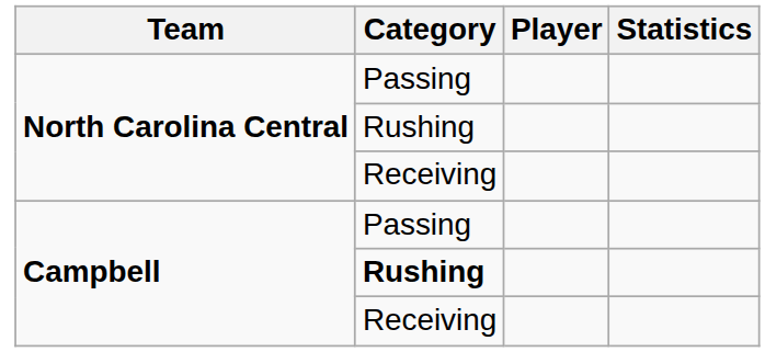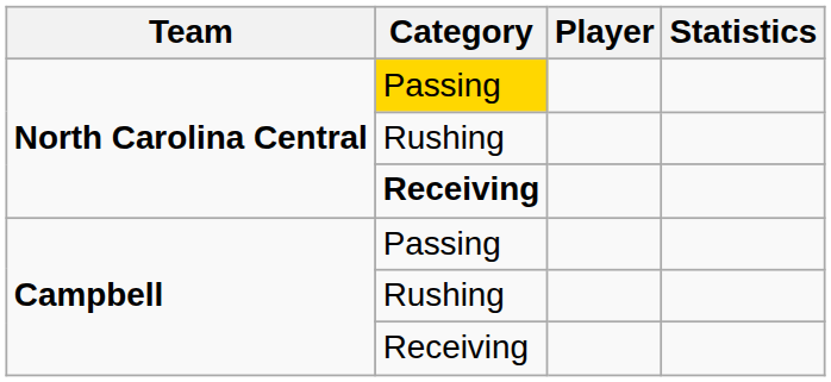North Carolina Central / Passing | Category: no background -> gold background
North Carolina Central / Receiving | Category: normal -> bold
Campbell / Rushing | Category: bold -> normal
